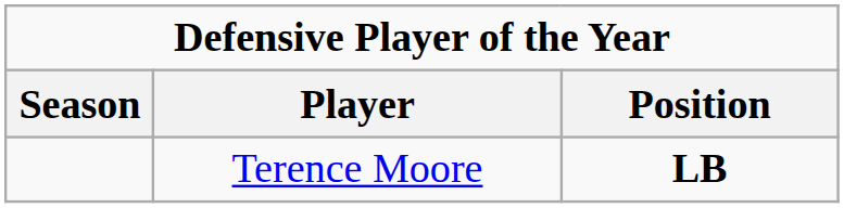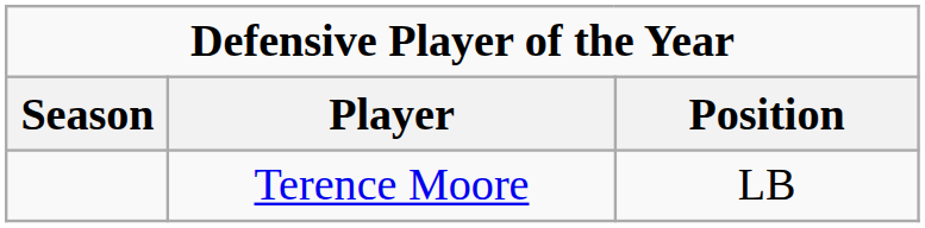Terence Moore | Position: bold -> normal
